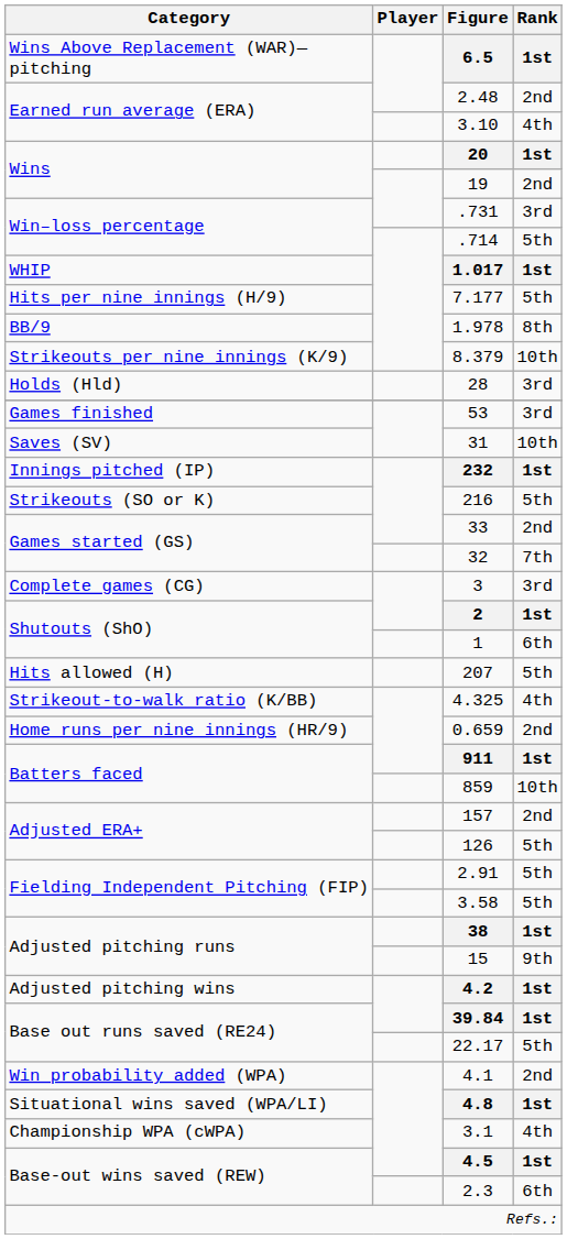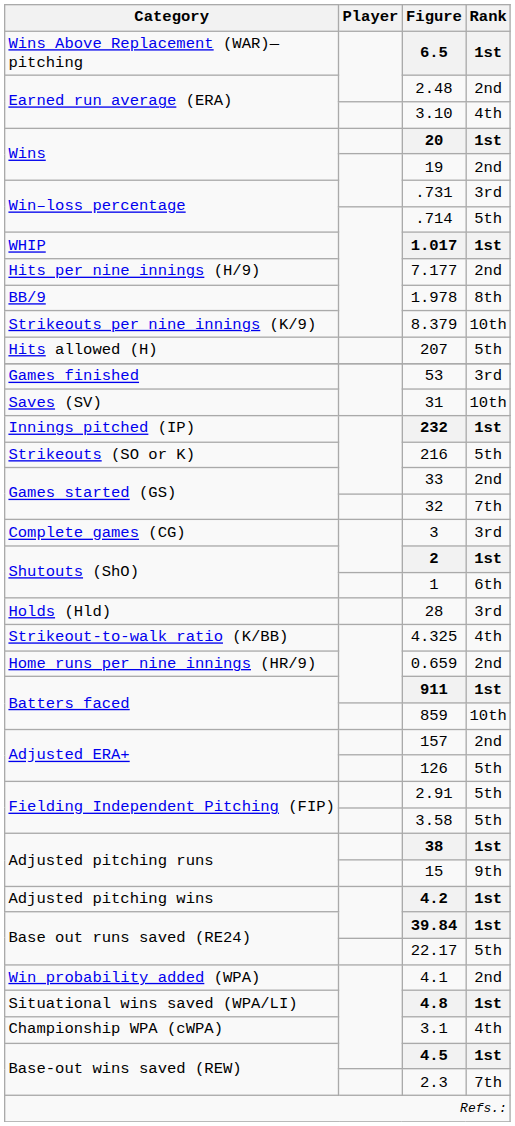7.177 | Rank: 5th -> 2nd
rows swapped: 28 <-> 207
2.3 | Rank: 6th -> 7th
